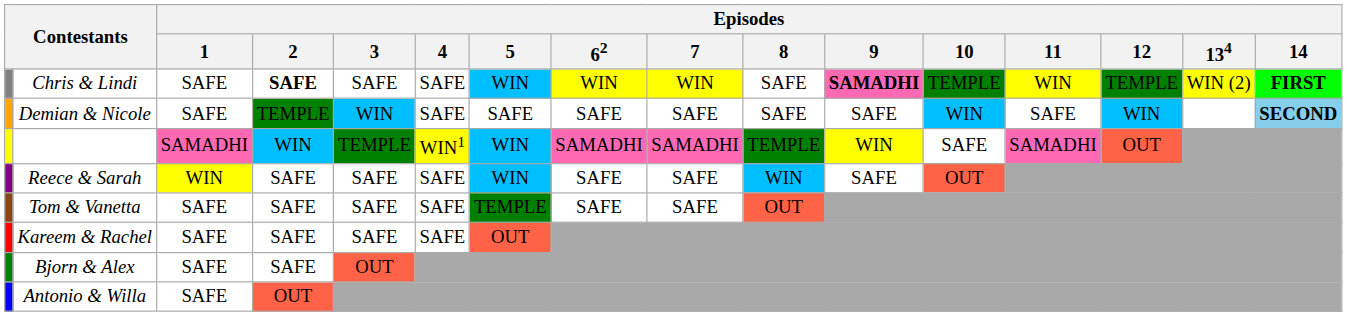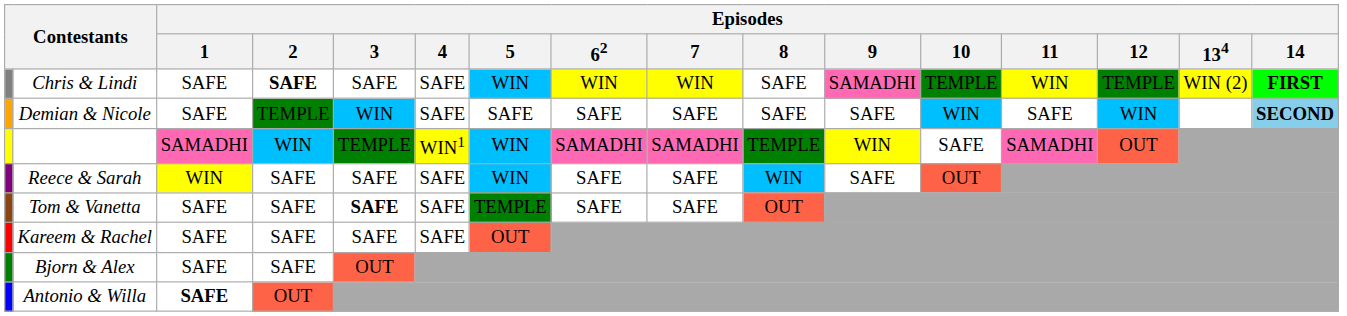Chris & Lindi | Episodes / 9: bold -> normal
Tom & Vanetta | Episodes / 3: normal -> bold
Antonio & Willa | Episodes / 1: normal -> bold
